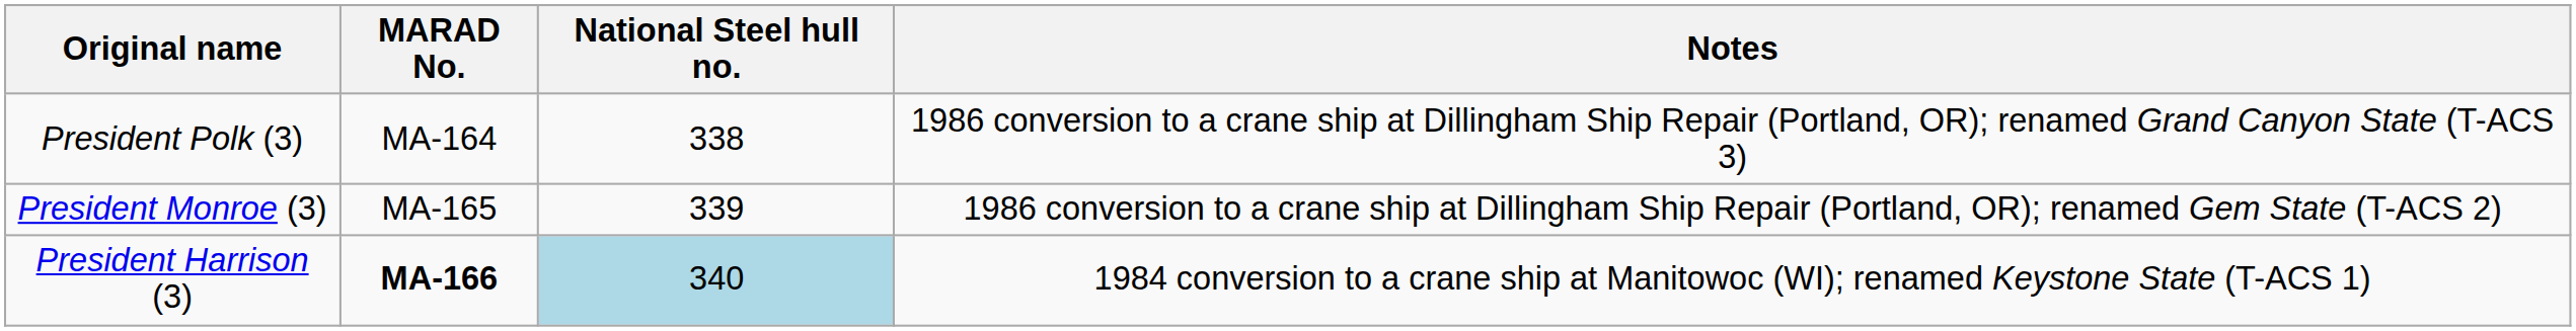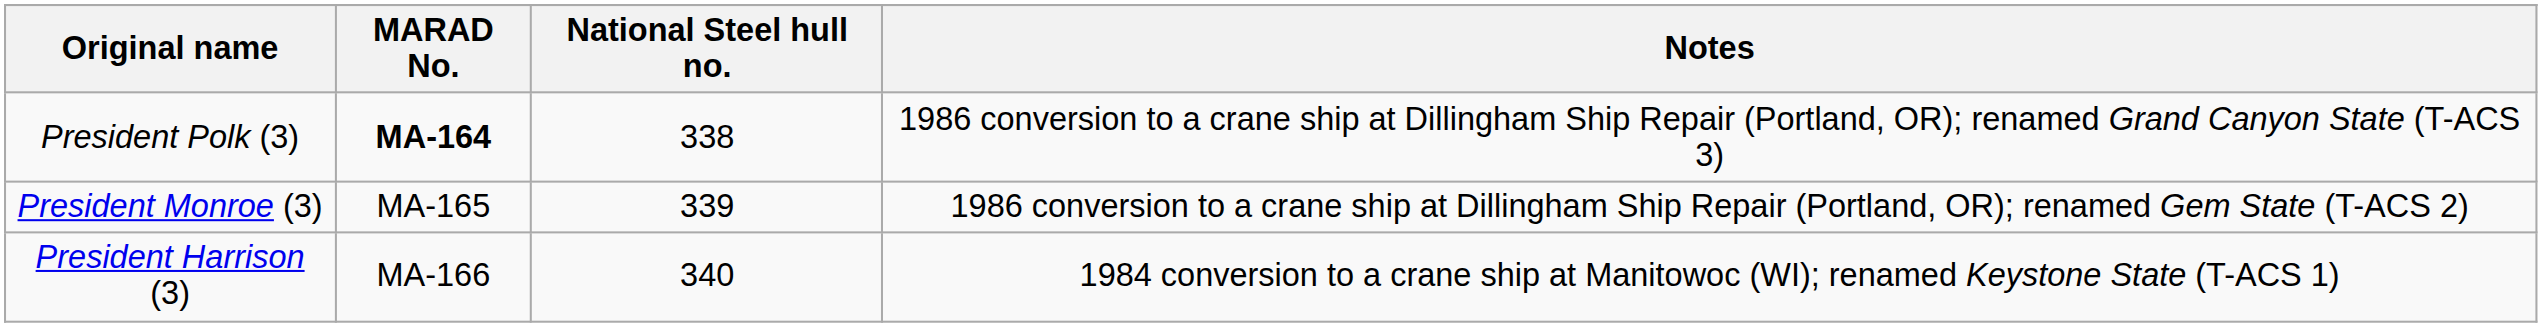President Polk (3) | MARAD No.: normal -> bold
President Harrison (3) | MARAD No.: bold -> normal
President Harrison (3) | National Steel hull no.: lightblue background -> no background
